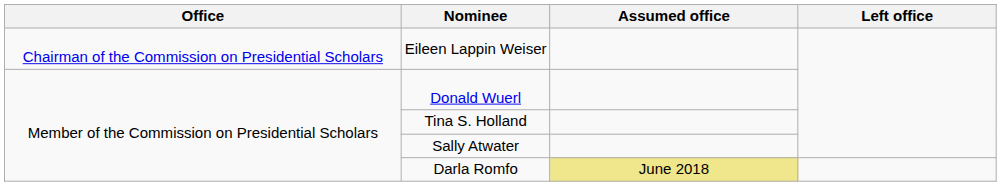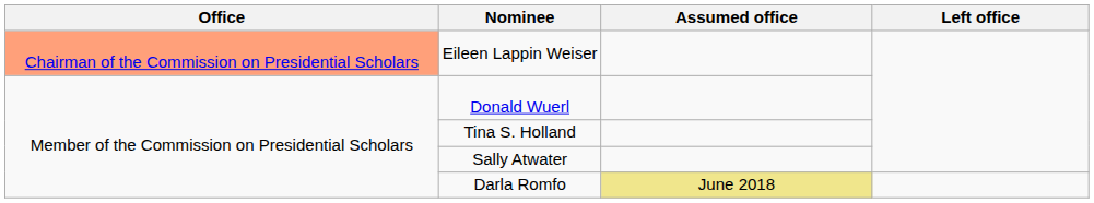Eileen Lappin Weiser | Office: no background -> lightsalmon background
